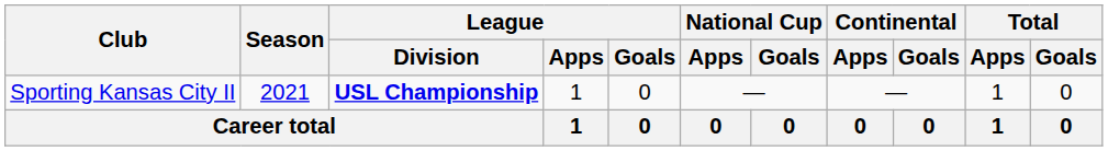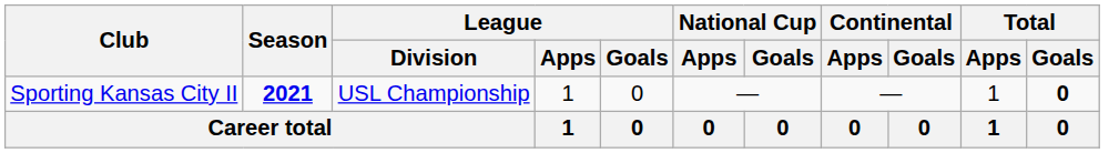Sporting Kansas City II | Season: normal -> bold
Sporting Kansas City II | League / Division: bold -> normal
Sporting Kansas City II | Total / Goals: normal -> bold
